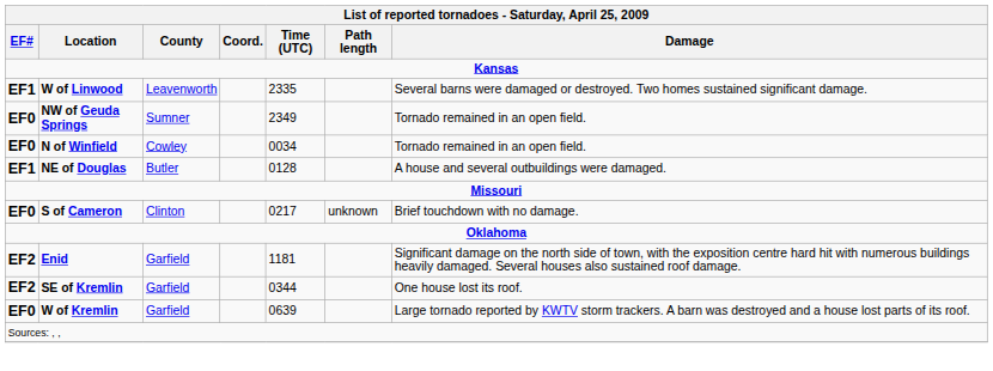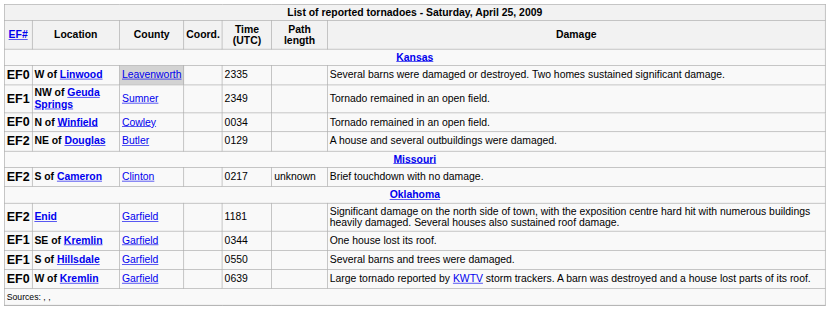W of Linwood | EF#: EF1 -> EF0
W of Linwood | County: no background -> lightgrey background
NW of Geuda Springs | EF#: EF0 -> EF1
NE of Douglas | EF#: EF1 -> EF2
NE of Douglas | Time (UTC): 0128 -> 0129
S of Cameron | EF#: EF0 -> EF2
SE of Kremlin | EF#: EF2 -> EF1
+ row: EF1 | S of Hillsdale | Garfield | 0550 | Several barns and trees were damaged.
